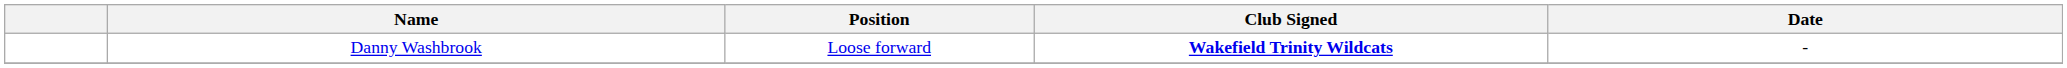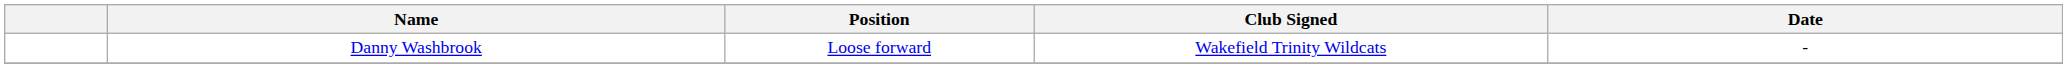Danny Washbrook | Club Signed: bold -> normal
